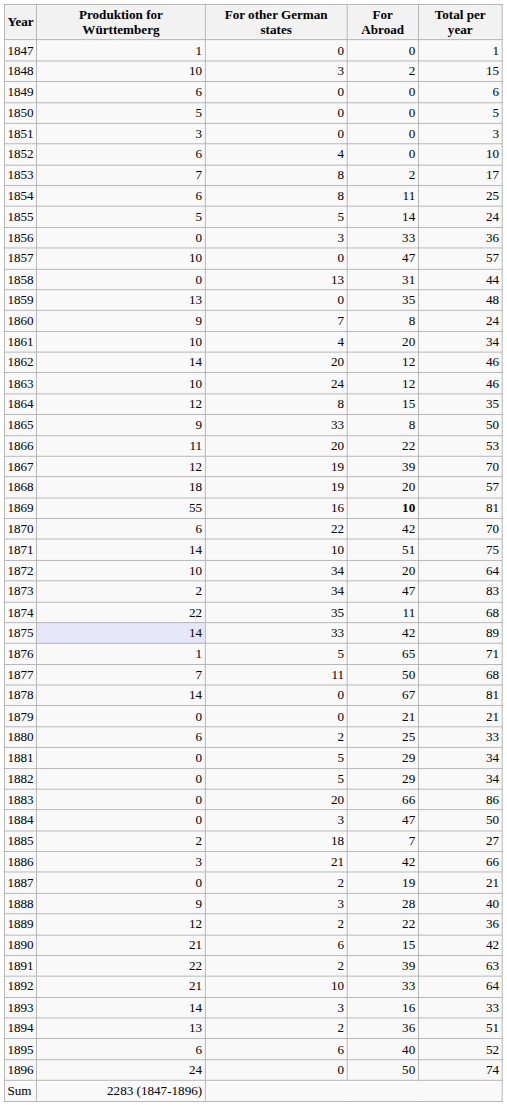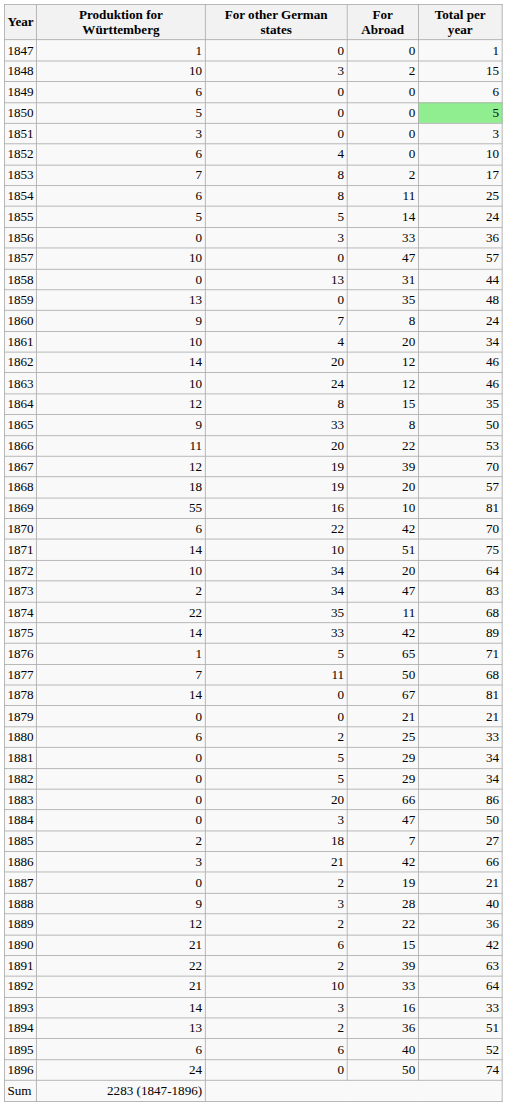1850 | Total per year: no background -> lightgreen background
1869 | For Abroad: bold -> normal
1875 | Produktion for Württemberg: lavender background -> no background
